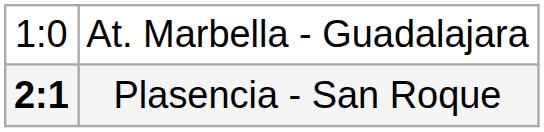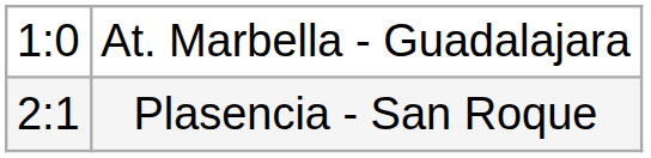Plasencia - San Roque | column 1: bold -> normal
